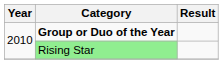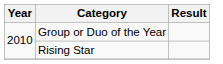Group or Duo of the Year | Category: bold -> normal
Rising Star | Category: lightgreen background -> no background
